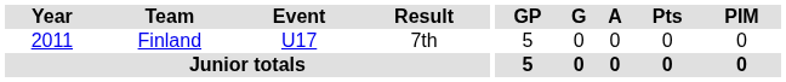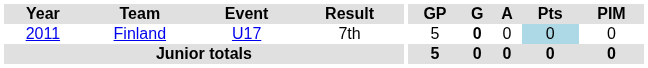Finland | G: normal -> bold
Finland | Pts: no background -> lightblue background
